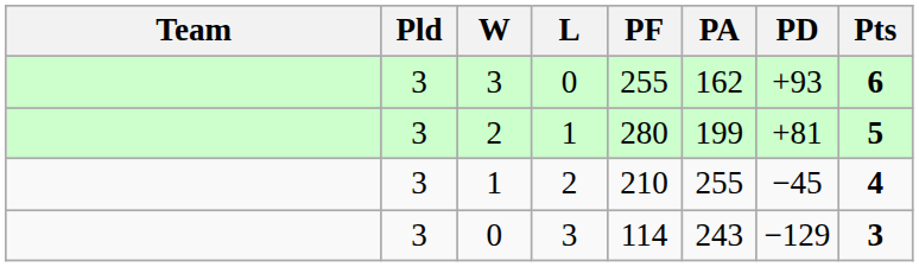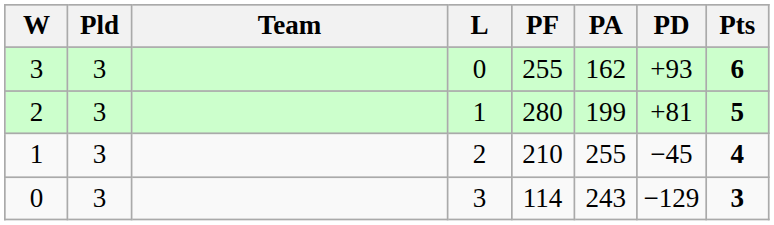columns swapped: Team <-> W
